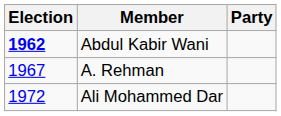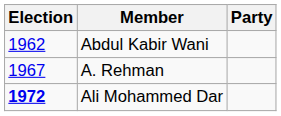Abdul Kabir Wani | Election: bold -> normal
Ali Mohammed Dar | Election: normal -> bold
